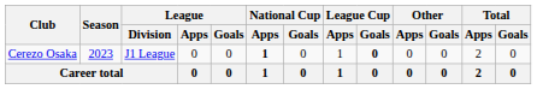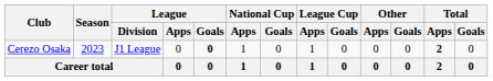Cerezo Osaka | League / Goals: normal -> bold
Cerezo Osaka | National Cup / Apps: bold -> normal
Cerezo Osaka | League Cup / Goals: bold -> normal
Cerezo Osaka | Total / Apps: normal -> bold
